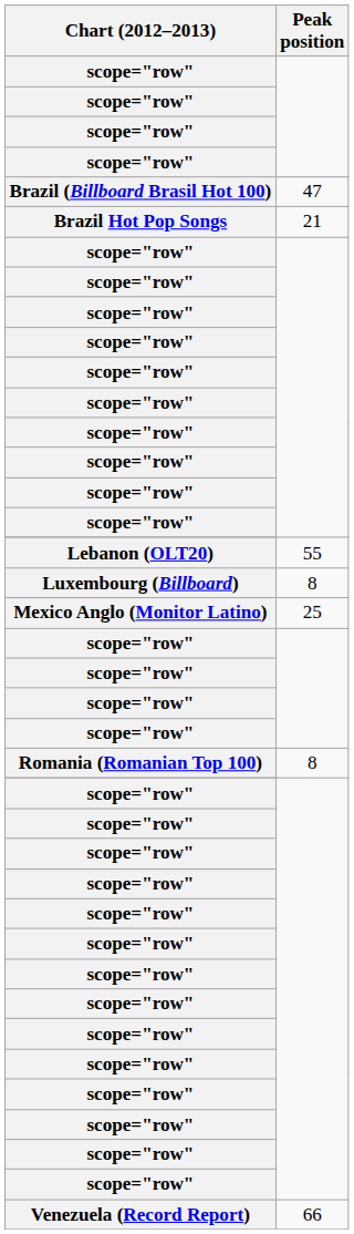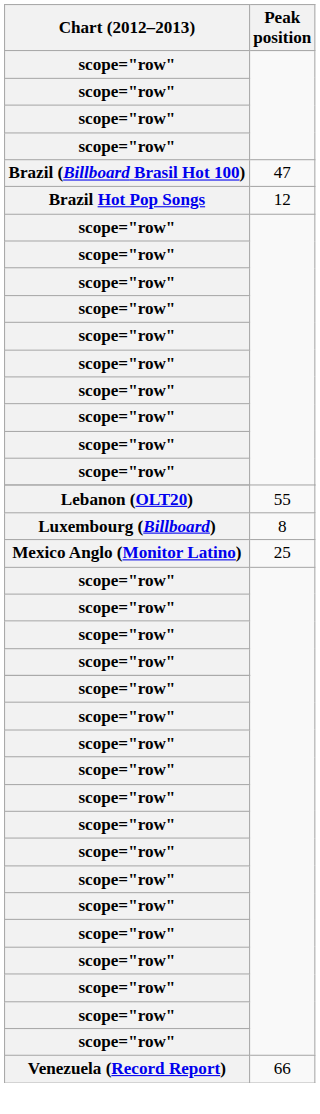Brazil Hot Pop Songs | Peak position: 21 -> 12
- row: Romania (Romanian Top 100) | 8
